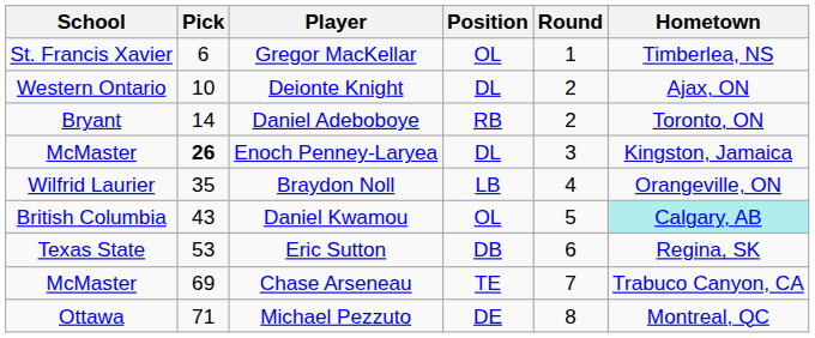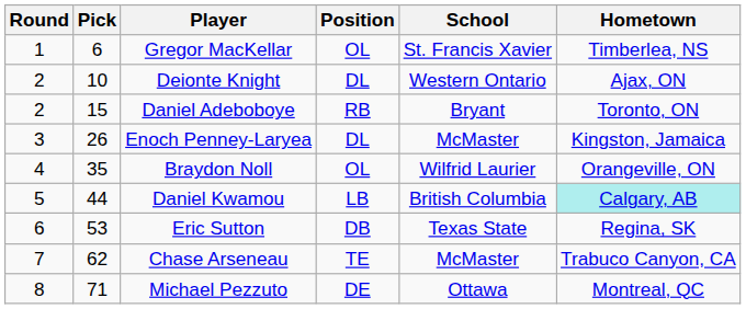columns swapped: Round <-> School
Daniel Adeboboye | Pick: 14 -> 15
Enoch Penney-Laryea | Pick: bold -> normal
Braydon Noll | Position: LB -> OL
Daniel Kwamou | Pick: 43 -> 44
Daniel Kwamou | Position: OL -> LB
Chase Arseneau | Pick: 69 -> 62
